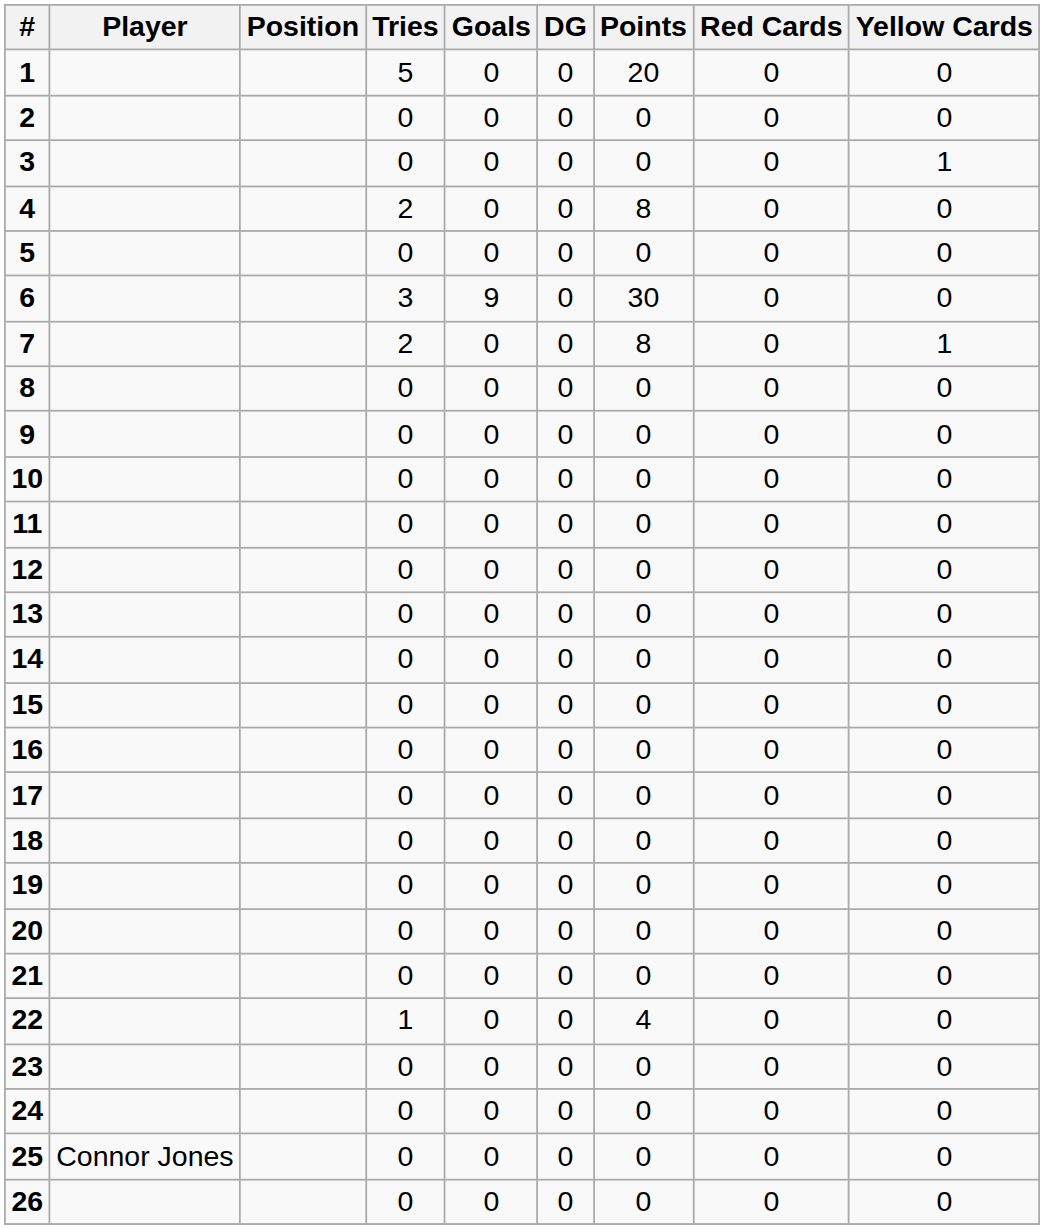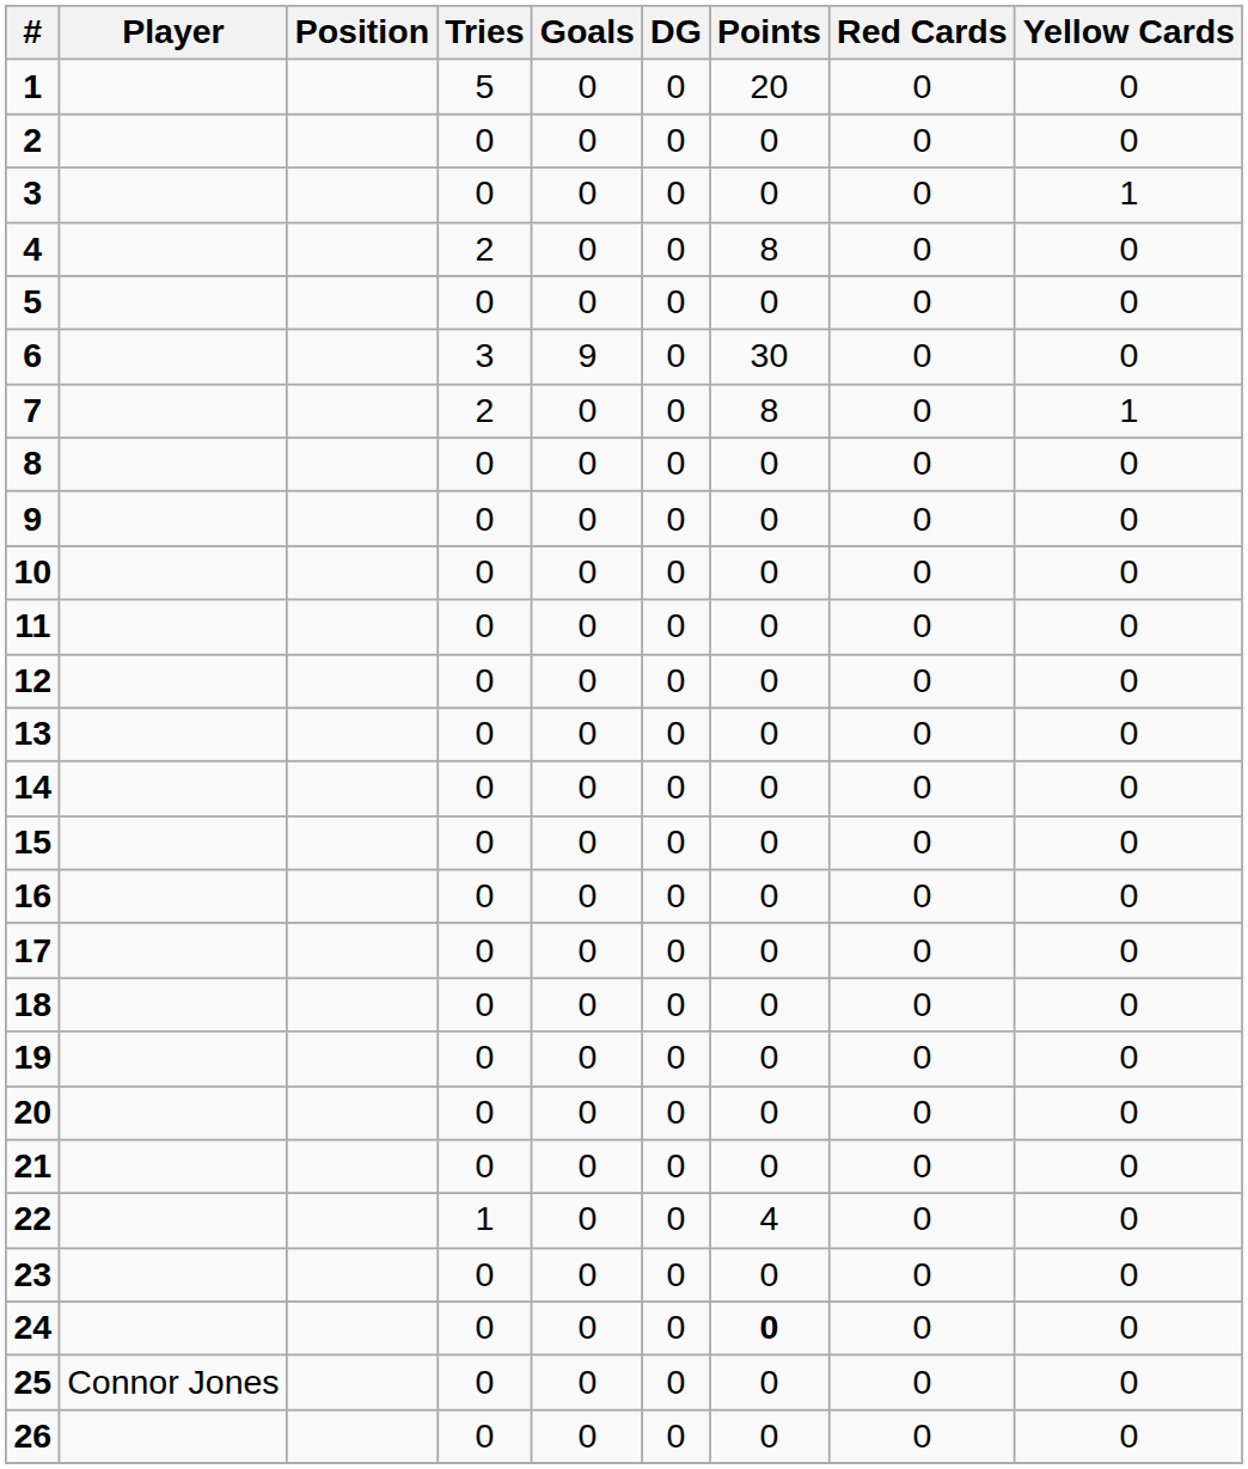24 | Points: normal -> bold
